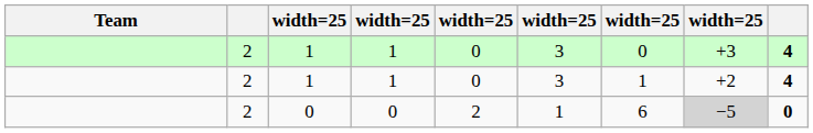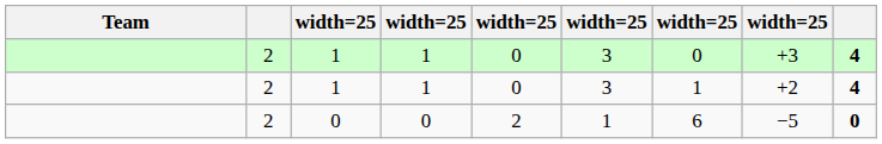row 4 | column 8: lightgrey background -> no background
